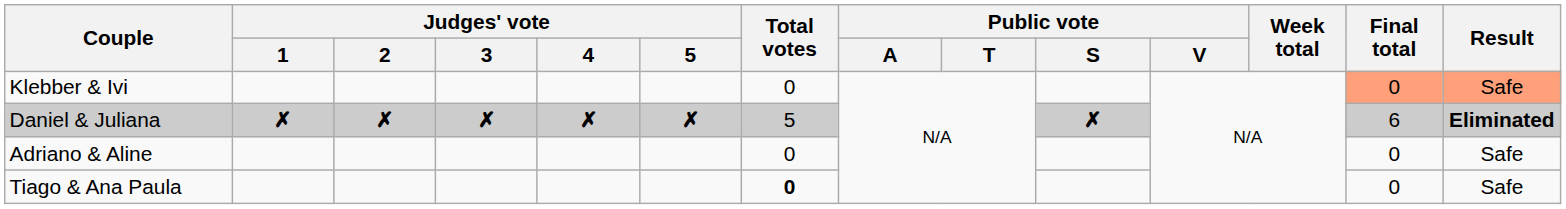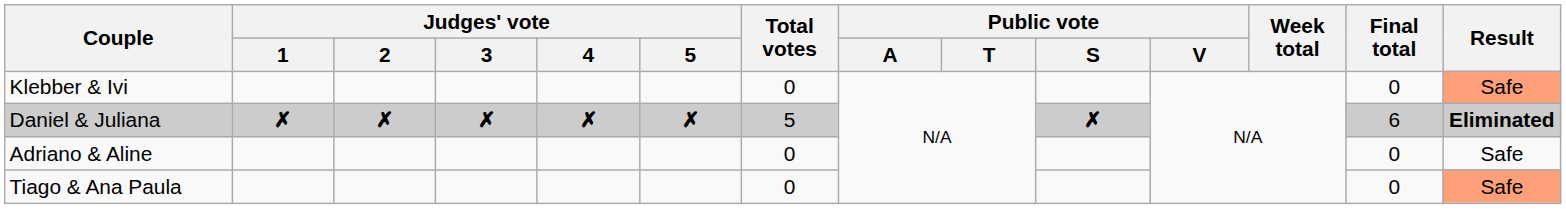Klebber & Ivi | Final total: lightsalmon background -> no background
Tiago & Ana Paula | Total votes: bold -> normal
Tiago & Ana Paula | Result: no background -> lightsalmon background
